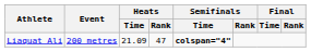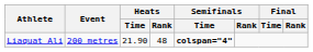Liaquat Ali | Heats / Time: 21.09 -> 21.90
Liaquat Ali | Heats / Rank: 47 -> 48
